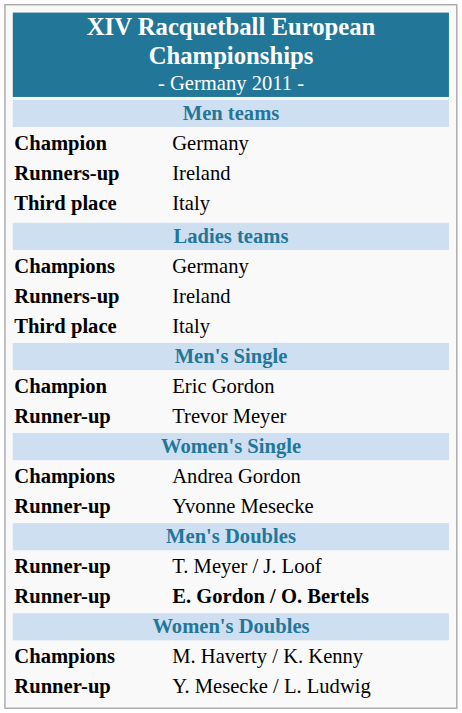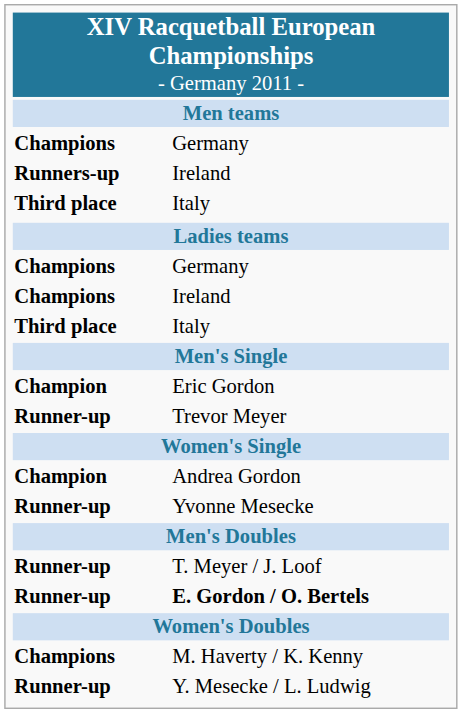row 3 | column 1: Champion -> Champions
row 8 | column 1: Runners-up -> Champions
row 14 | column 1: Champions -> Champion
